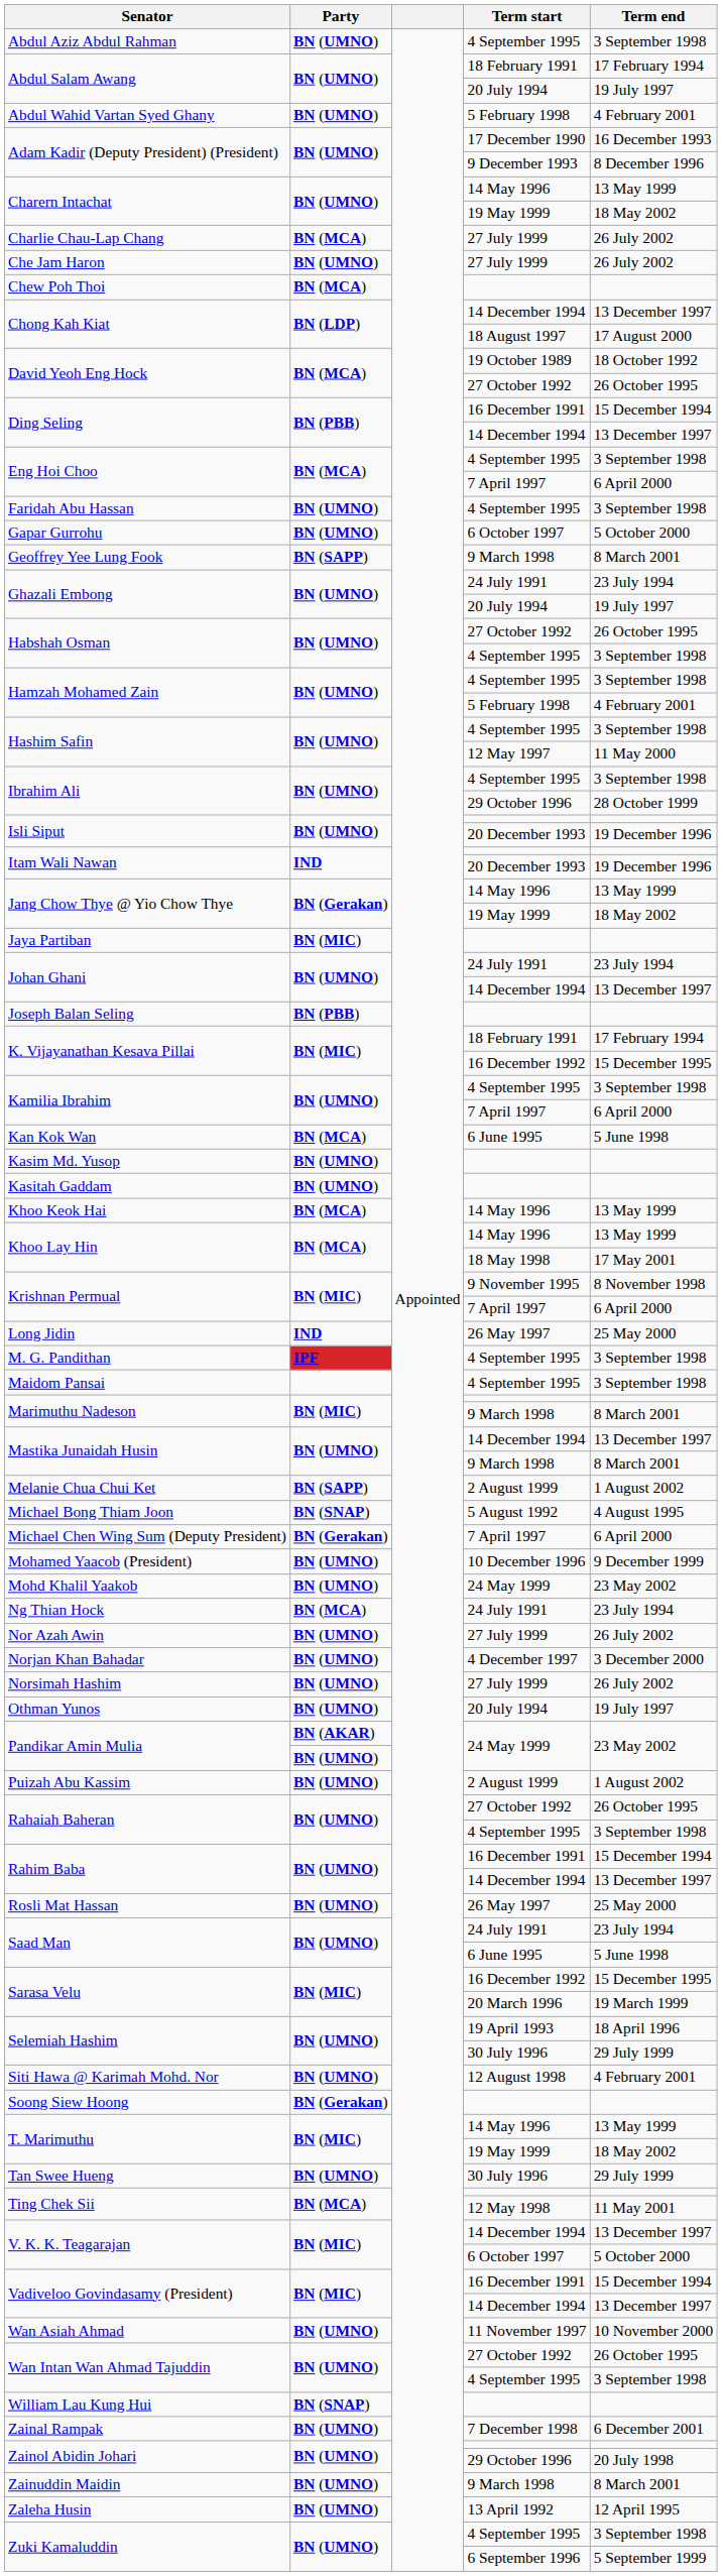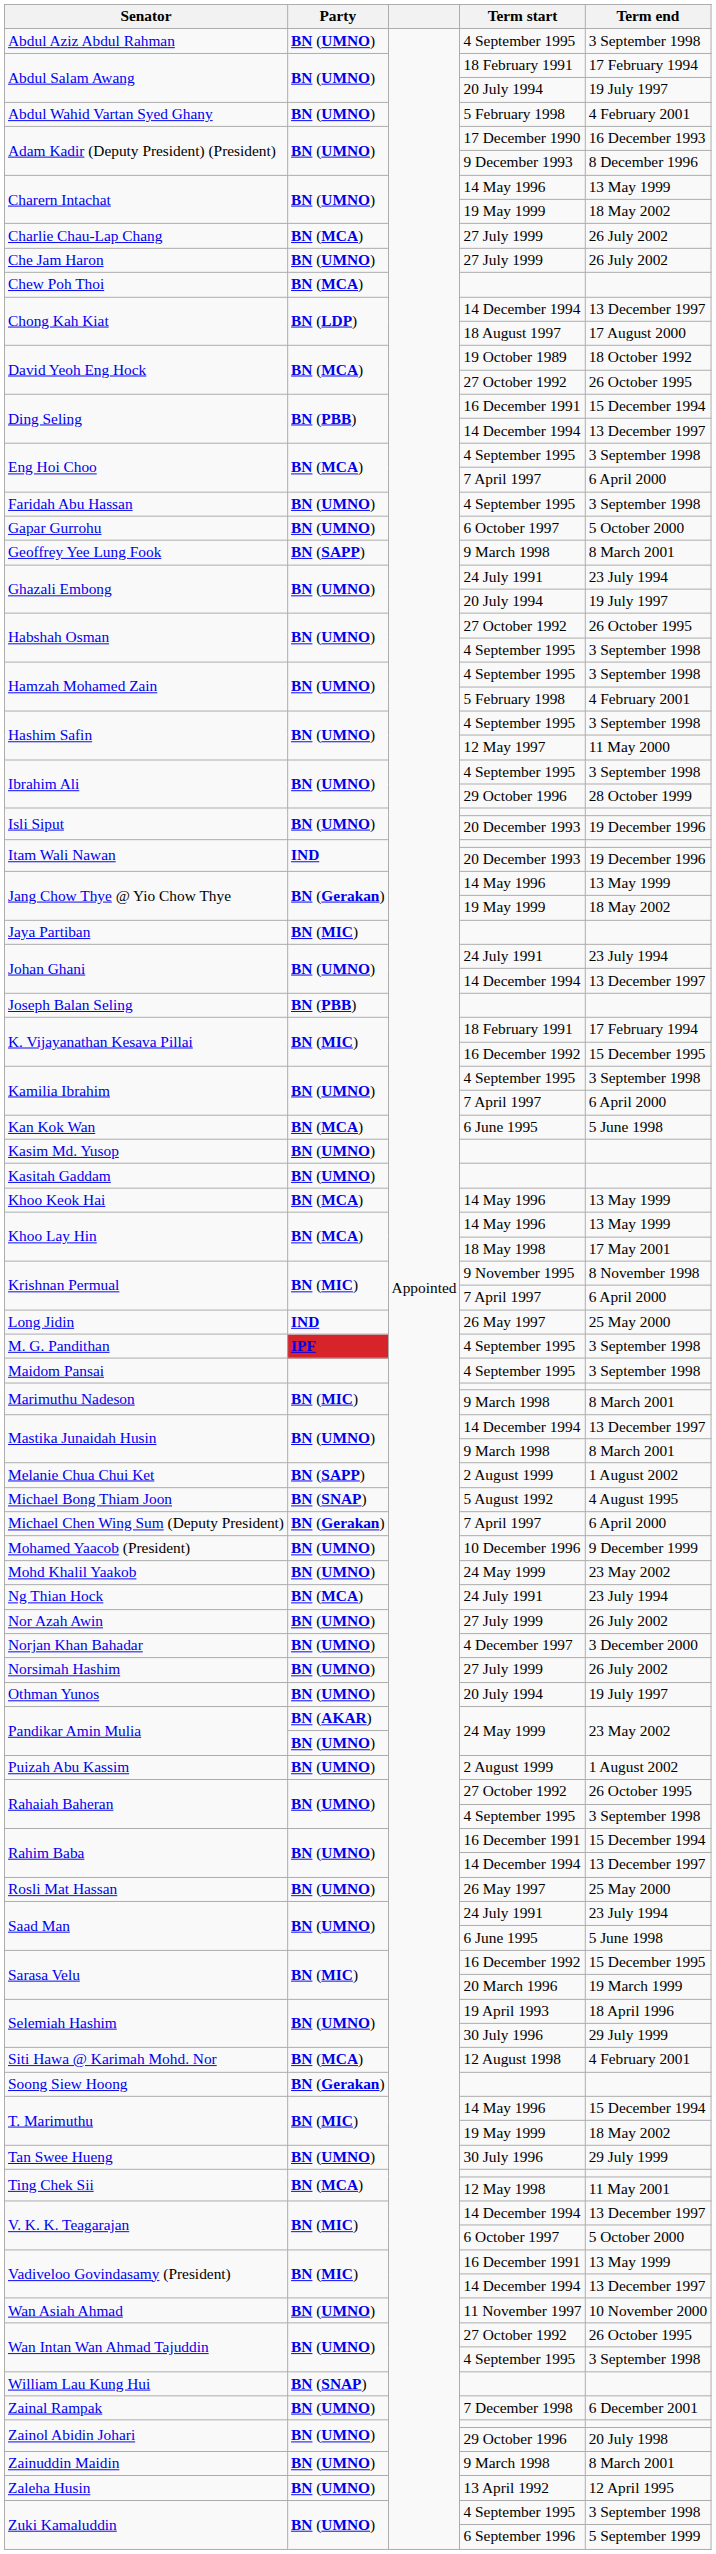Siti Hawa @ Karimah Mohd. Nor | Party: BN (UMNO) -> BN (MCA)
T. Marimuthu / 14 May 1996 | Term end: 13 May 1999 -> 15 December 1994
Vadiveloo Govindasamy (President) / 16 December 1991 | Term end: 15 December 1994 -> 13 May 1999
